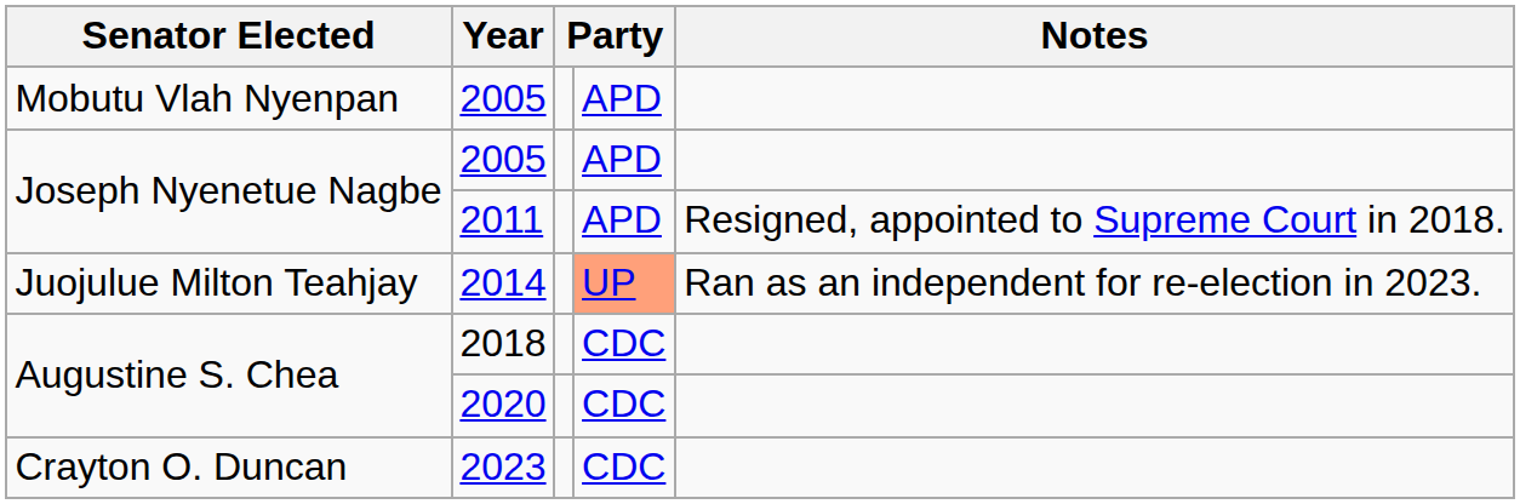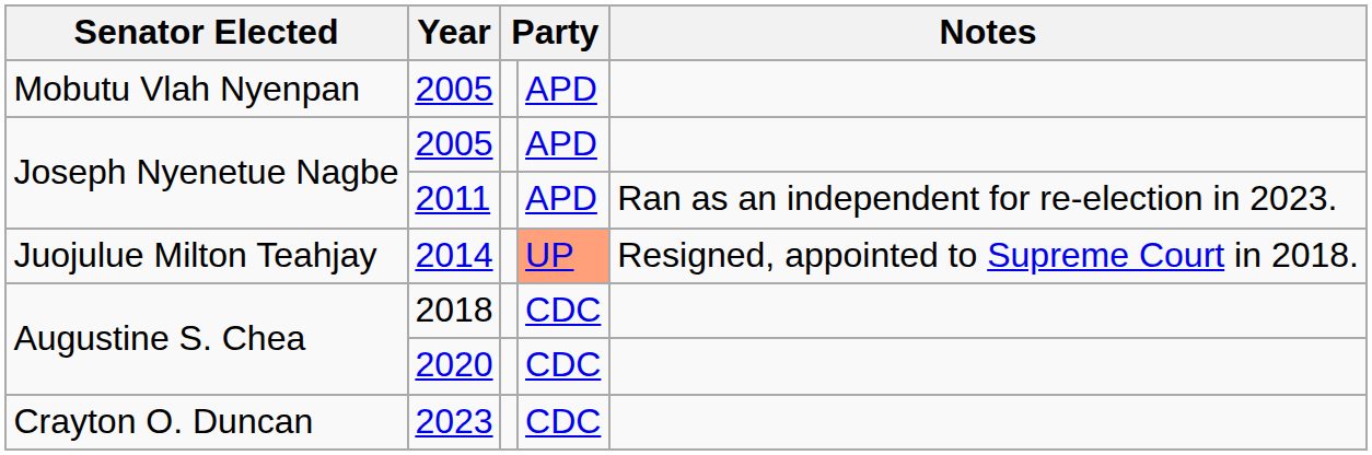2011 | Notes: Resigned, appointed to Supreme Court in 2018. -> Ran as an independent for re-election in 2023.
2014 | Notes: Ran as an independent for re-election in 2023. -> Resigned, appointed to Supreme Court in 2018.
